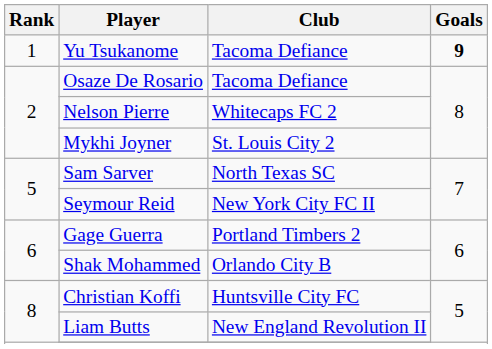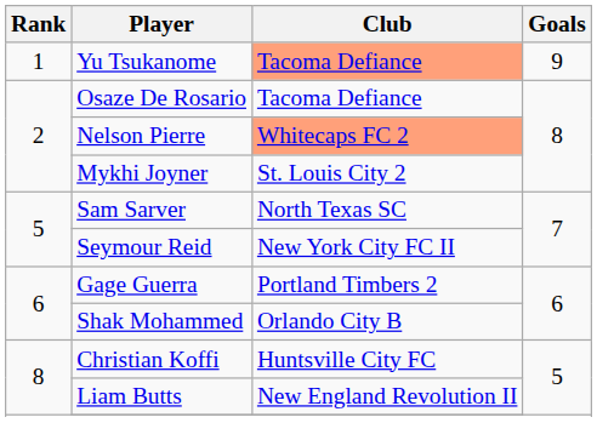Yu Tsukanome | Club: no background -> lightsalmon background
Yu Tsukanome | Goals: bold -> normal
Nelson Pierre | Club: no background -> lightsalmon background
